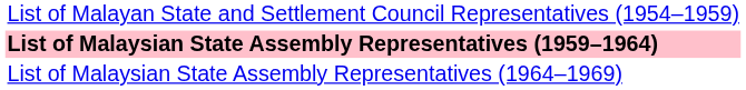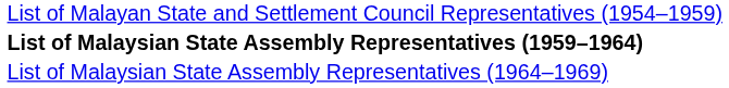row 2 | column 1: pink background -> no background
